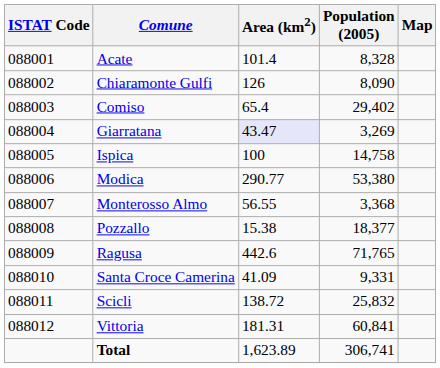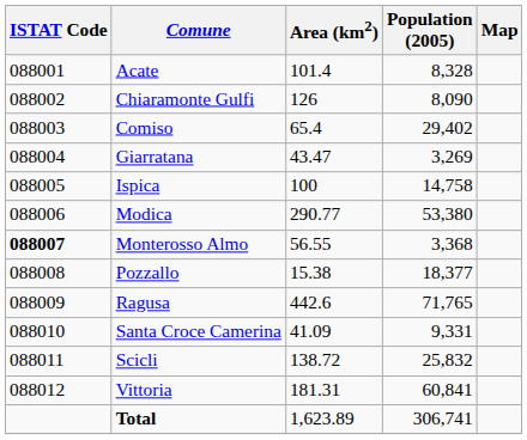Giarratana | Area (km2): lavender background -> no background
Monterosso Almo | ISTAT Code: normal -> bold
